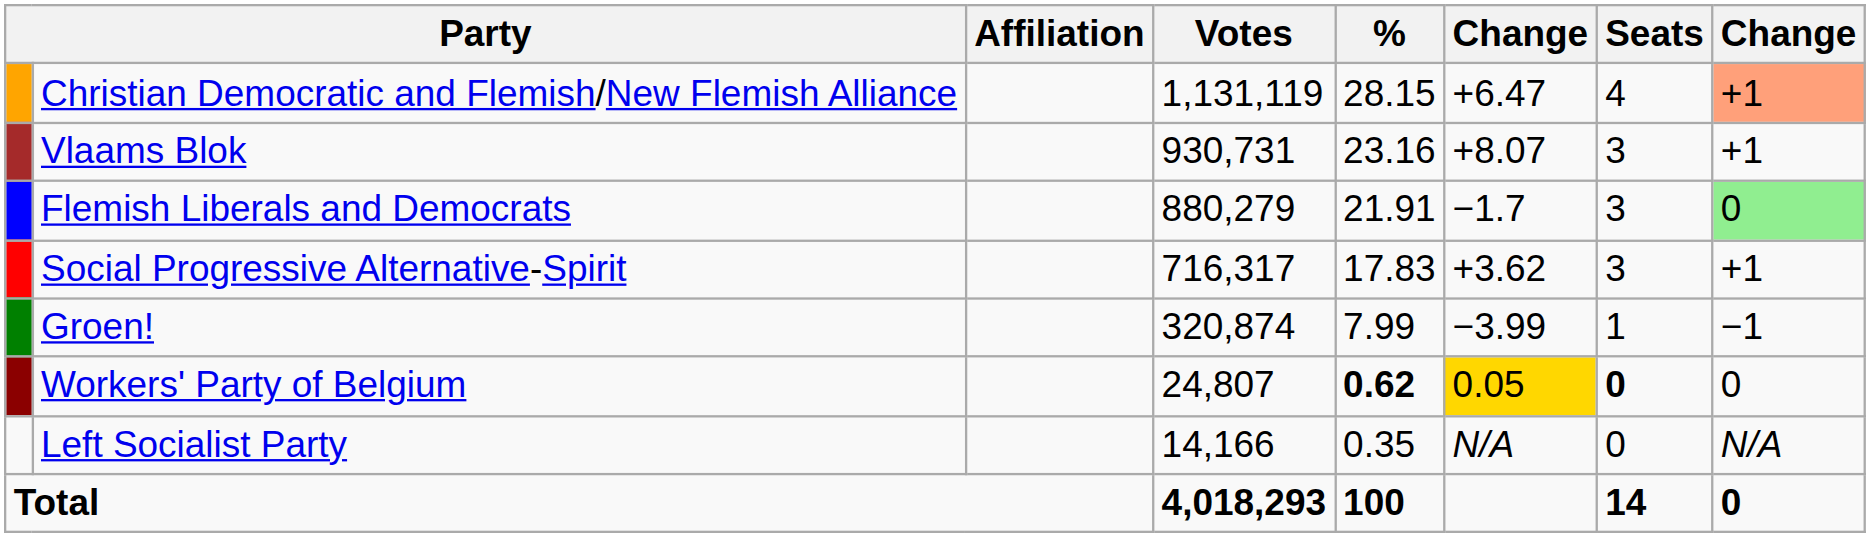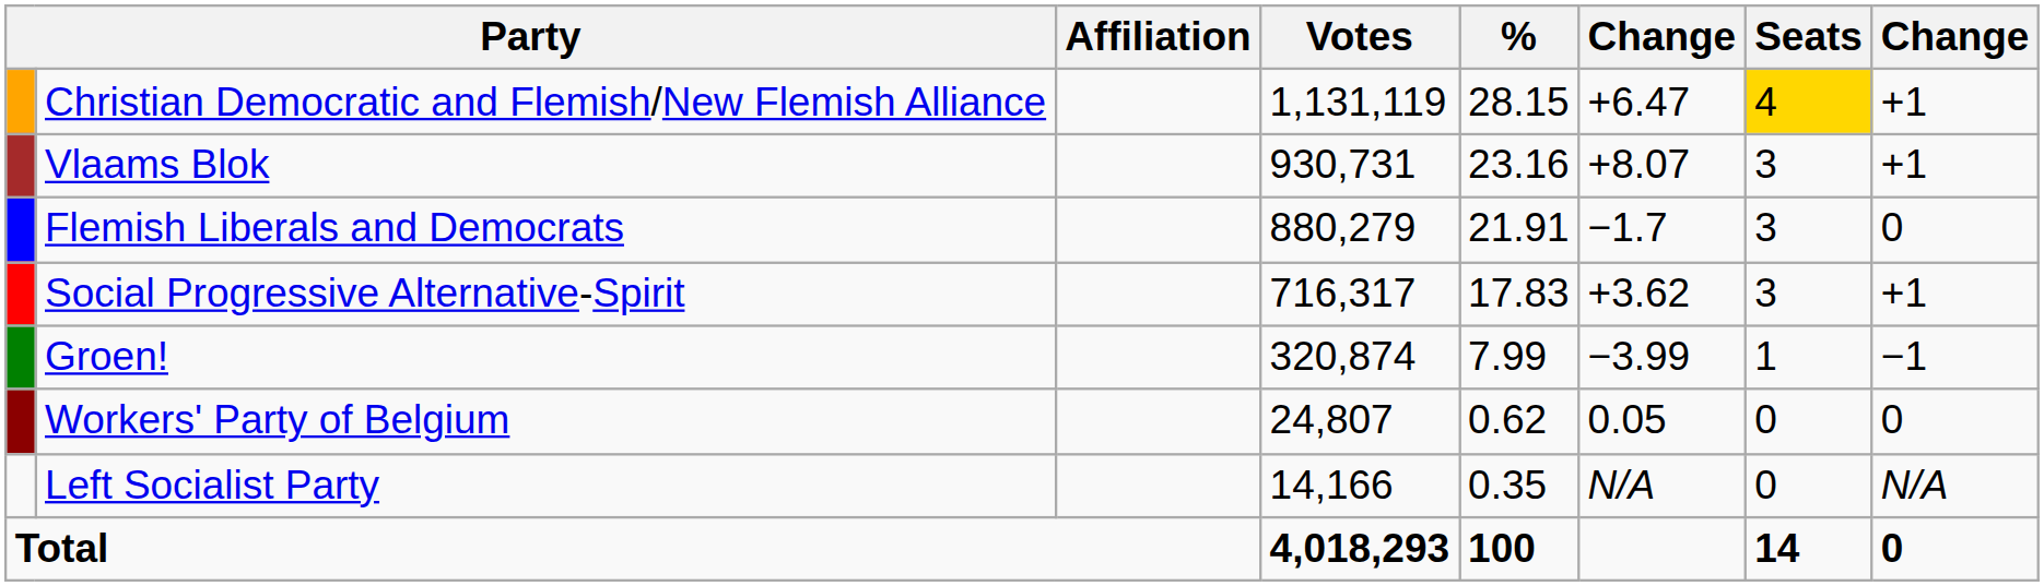Christian Democratic and Flemish/New Flemish Alliance | Seats: no background -> gold background
Christian Democratic and Flemish/New Flemish Alliance | column 8: lightsalmon background -> no background
Flemish Liberals and Democrats | column 8: lightgreen background -> no background
Workers' Party of Belgium | %: bold -> normal
Workers' Party of Belgium | column 6: gold background -> no background
Workers' Party of Belgium | Seats: bold -> normal
